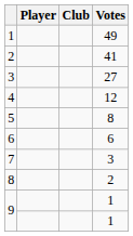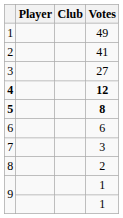4 | column 1: normal -> bold
4 | Votes: normal -> bold
5 | column 1: normal -> bold
5 | Votes: normal -> bold
